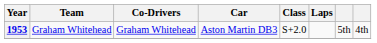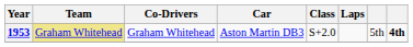1953 | Team: no background -> khaki background
1953 | column 8: normal -> bold
